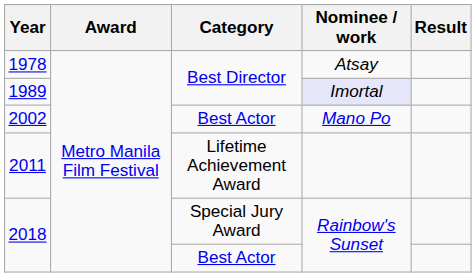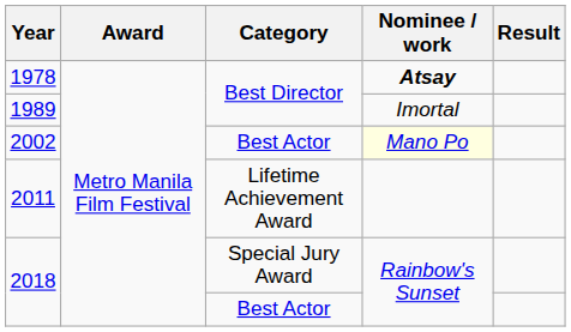1978 | Nominee / work: normal -> bold
1989 | Nominee / work: lavender background -> no background
2002 | Nominee / work: no background -> lightyellow background
